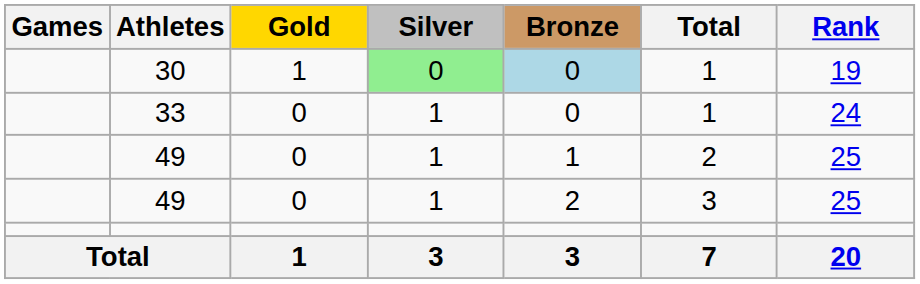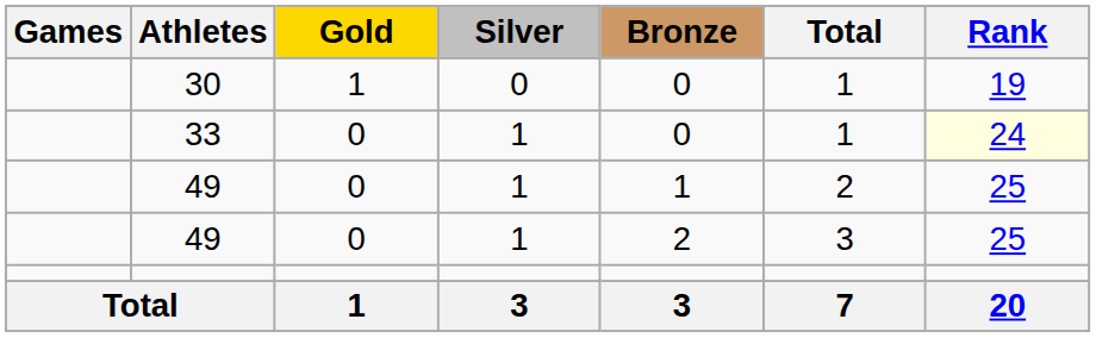30 | Silver: lightgreen background -> no background
30 | Bronze: lightblue background -> no background
33 | Rank: no background -> lightyellow background
